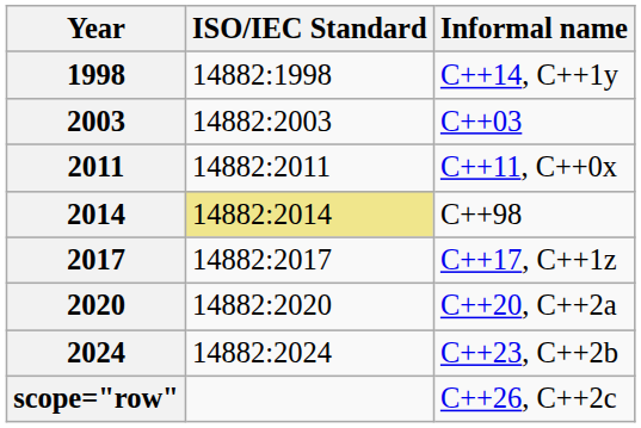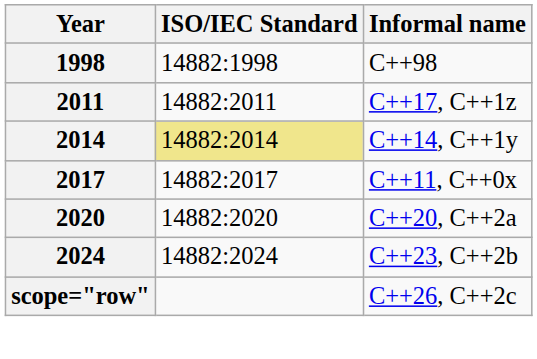1998 | Informal name: C++14, C++1y -> C++98
- row: 2003 | 14882:2003 | C++03
2011 | Informal name: C++11, C++0x -> C++17, C++1z
2014 | Informal name: C++98 -> C++14, C++1y
2017 | Informal name: C++17, C++1z -> C++11, C++0x
